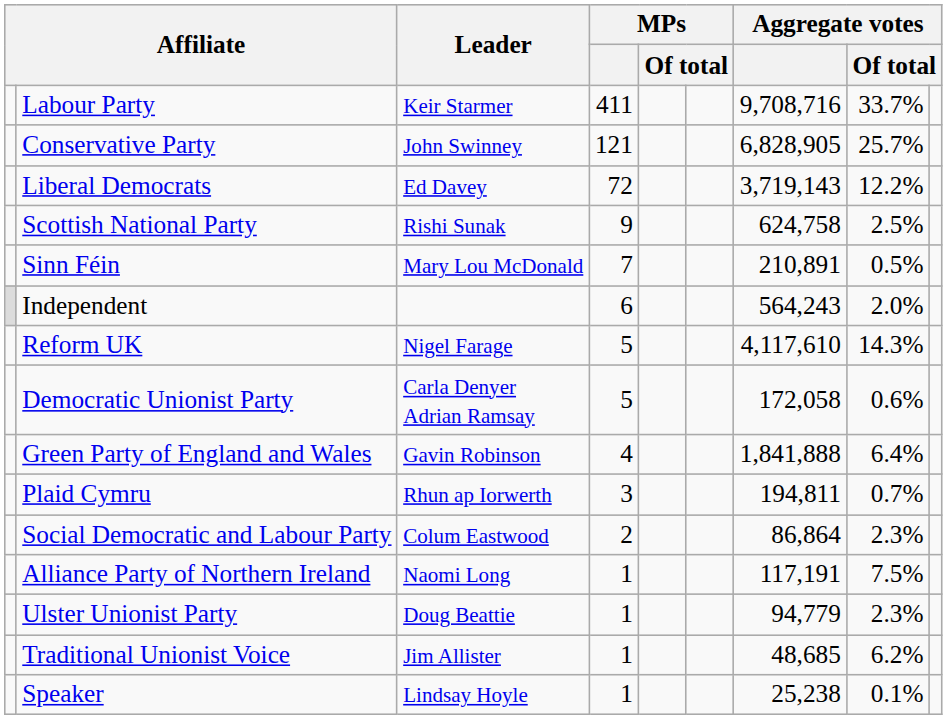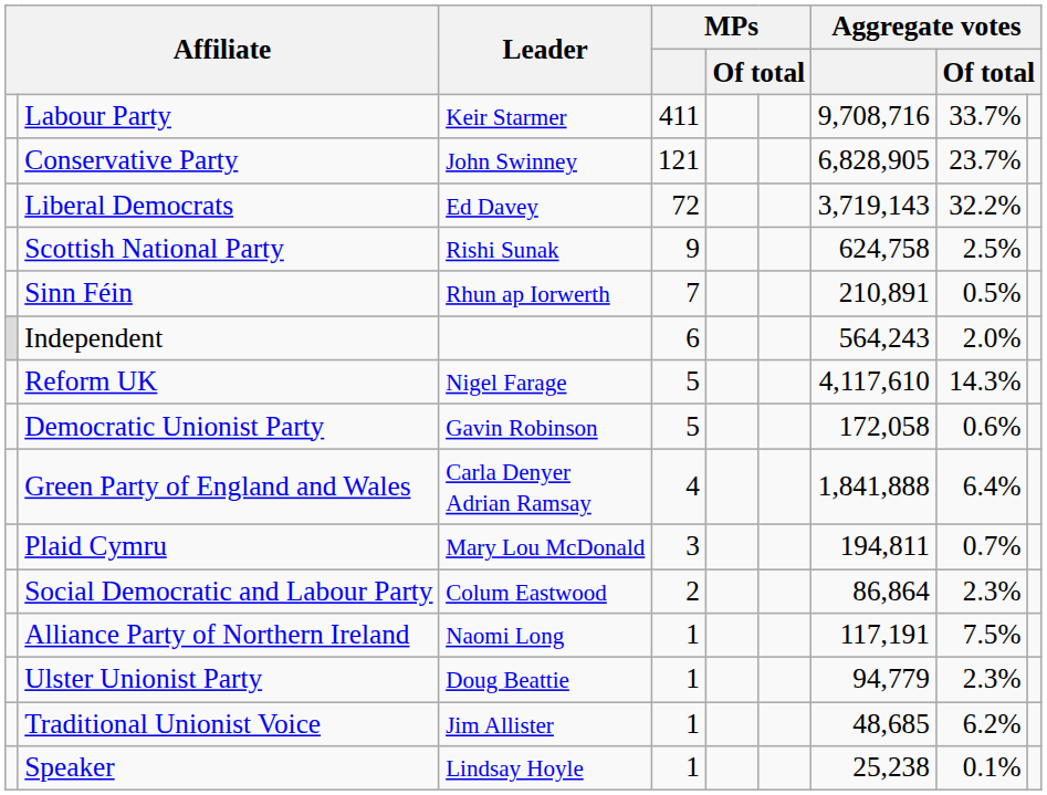Conservative Party | column 8: 25.7% -> 23.7%
Liberal Democrats | column 8: 12.2% -> 32.2%
Sinn Féin | Leader: Mary Lou McDonald -> Rhun ap Iorwerth
Democratic Unionist Party | Leader: Carla Denyer Adrian Ramsay -> Gavin Robinson
Green Party of England and Wales | Leader: Gavin Robinson -> Carla Denyer Adrian Ramsay
Plaid Cymru | Leader: Rhun ap Iorwerth -> Mary Lou McDonald
